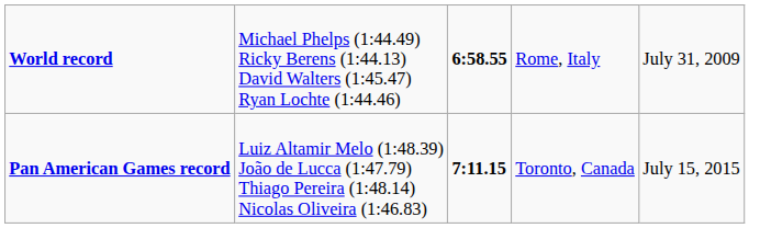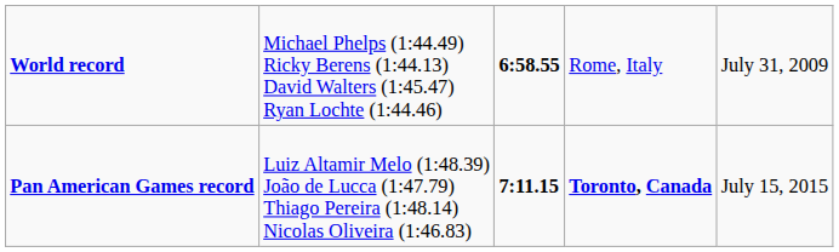Pan American Games record | column 4: normal -> bold
